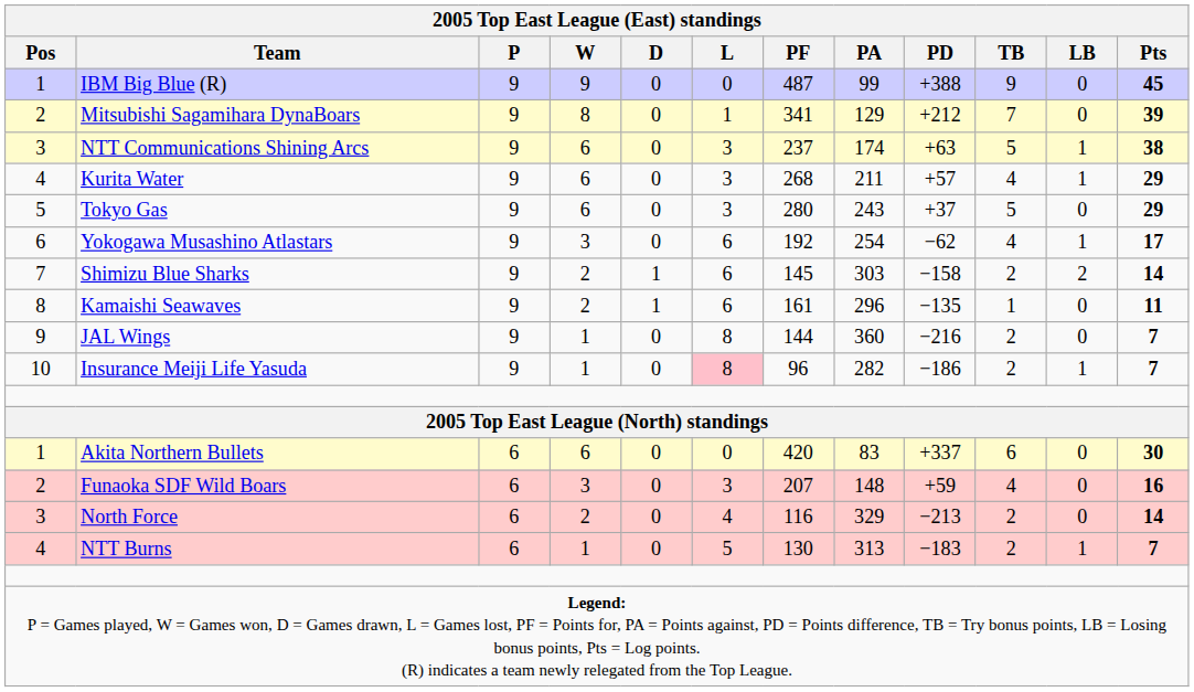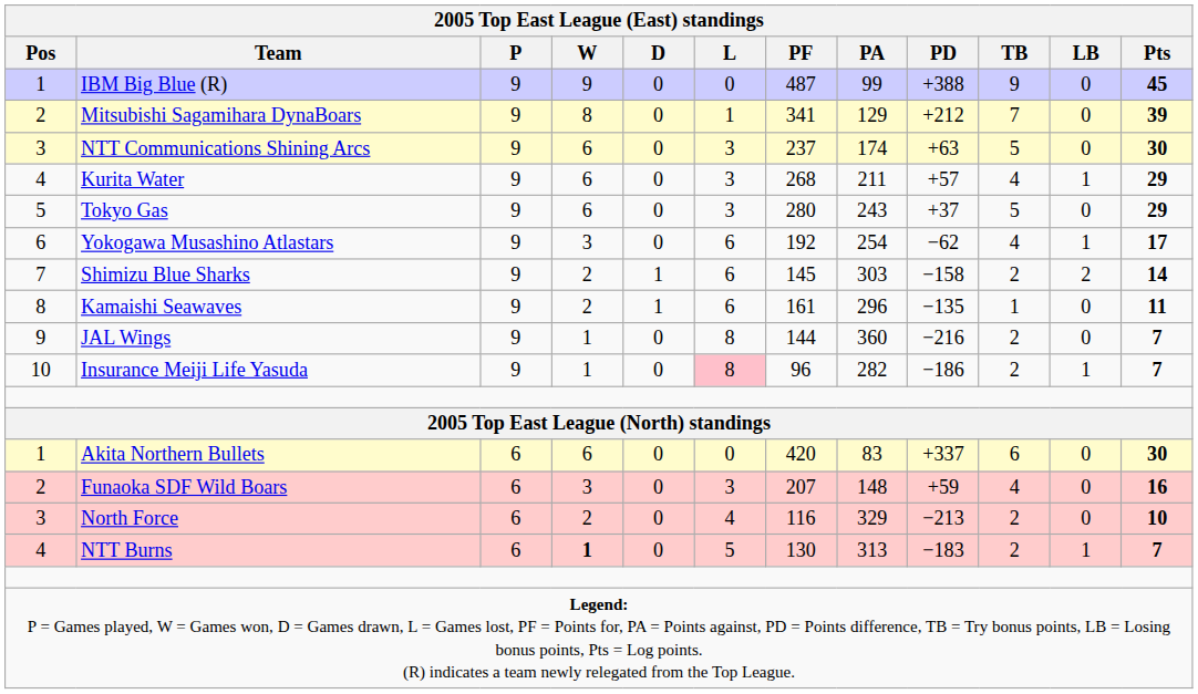NTT Communications Shining Arcs | LB: 1 -> 0
NTT Communications Shining Arcs | Pts: 38 -> 30
North Force | Pts: 14 -> 10
NTT Burns | W: normal -> bold
